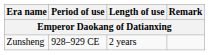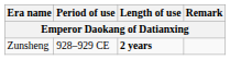Zunsheng | Length of use: normal -> bold
